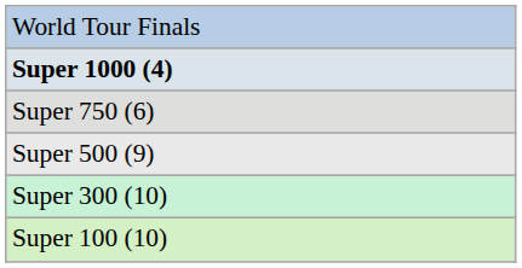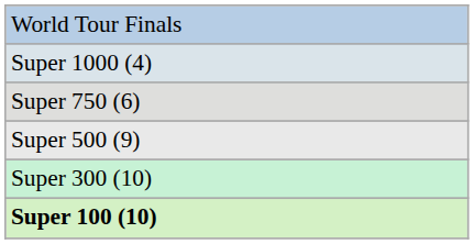row 2 | column 1: bold -> normal
row 6 | column 1: normal -> bold
